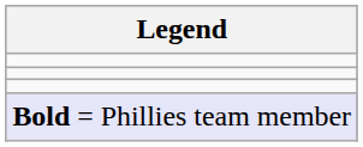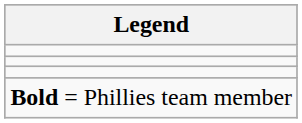row 5 | column 1: lavender background -> no background
